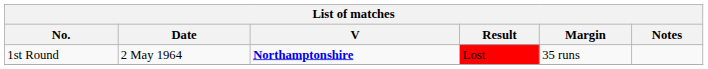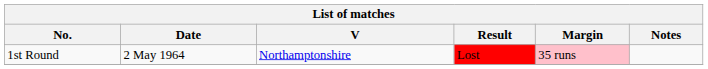1st Round | V: bold -> normal
1st Round | Margin: no background -> pink background
